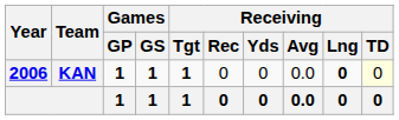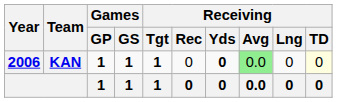KAN | Receiving / Yds: normal -> bold
KAN | Receiving / Avg: no background -> lightgreen background
KAN | Receiving / Lng: bold -> normal
